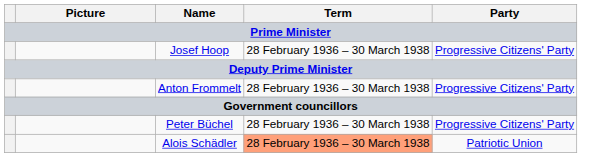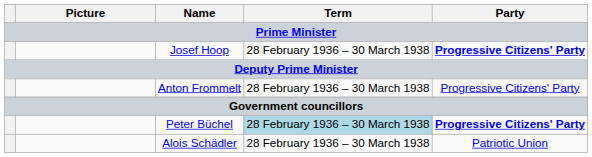Josef Hoop | Party: normal -> bold
Peter Büchel | Term: no background -> lightblue background
Peter Büchel | Party: normal -> bold
Alois Schädler | Term: lightsalmon background -> no background
